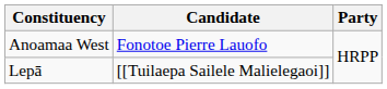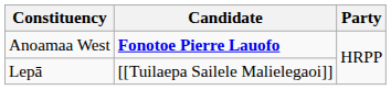Anoamaa West | Candidate: normal -> bold
